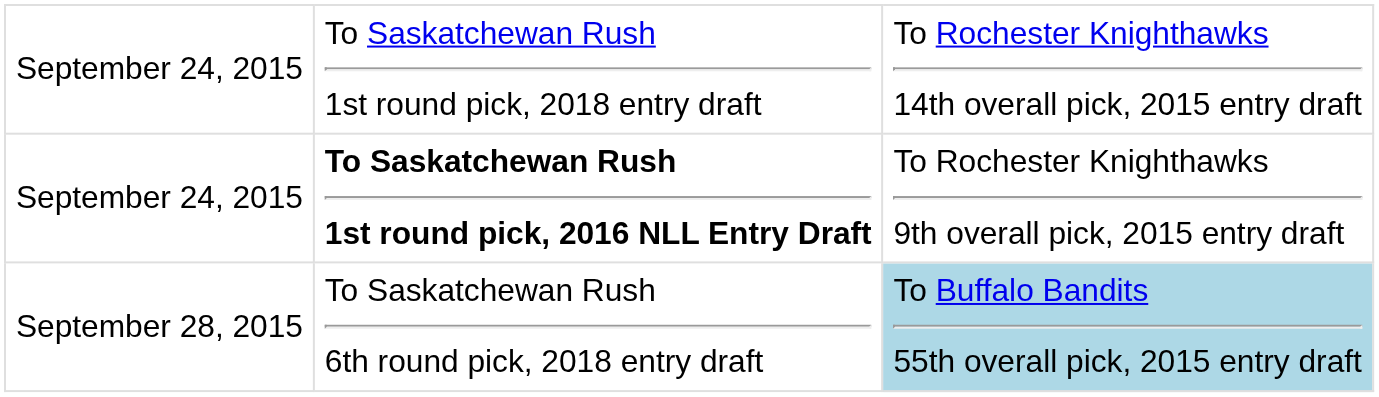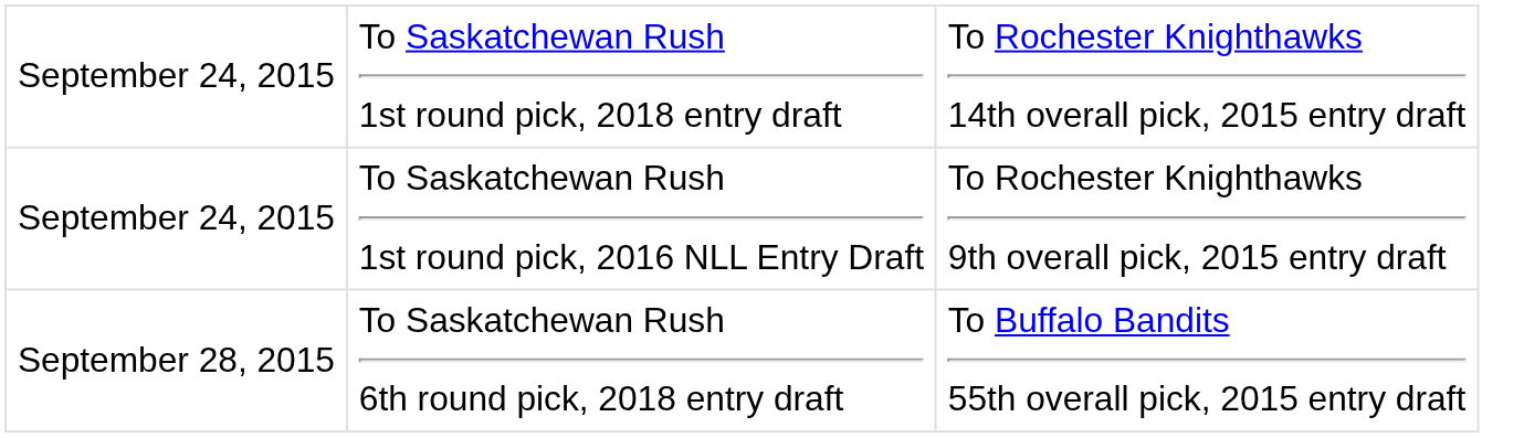row 2 | column 2: bold -> normal
row 3 | column 3: lightblue background -> no background
